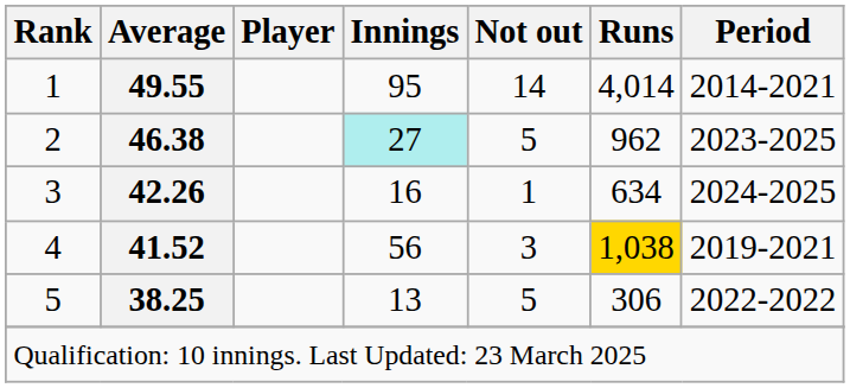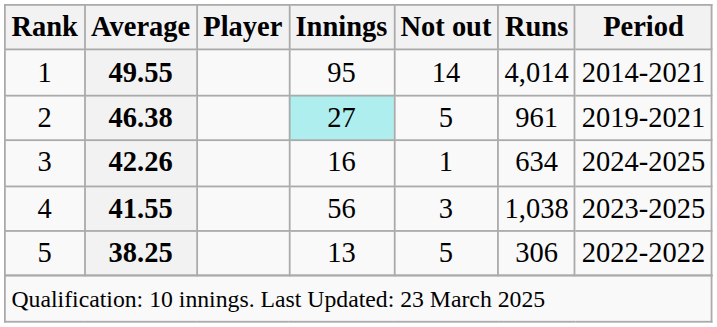2 | Runs: 962 -> 961
2 | Period: 2023-2025 -> 2019-2021
4 | Average: 41.52 -> 41.55
4 | Runs: gold background -> no background
4 | Period: 2019-2021 -> 2023-2025
